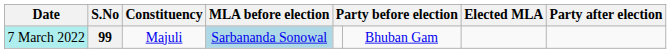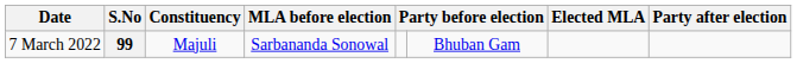99 | Date: paleturquoise background -> no background
99 | MLA before election: lightblue background -> no background
